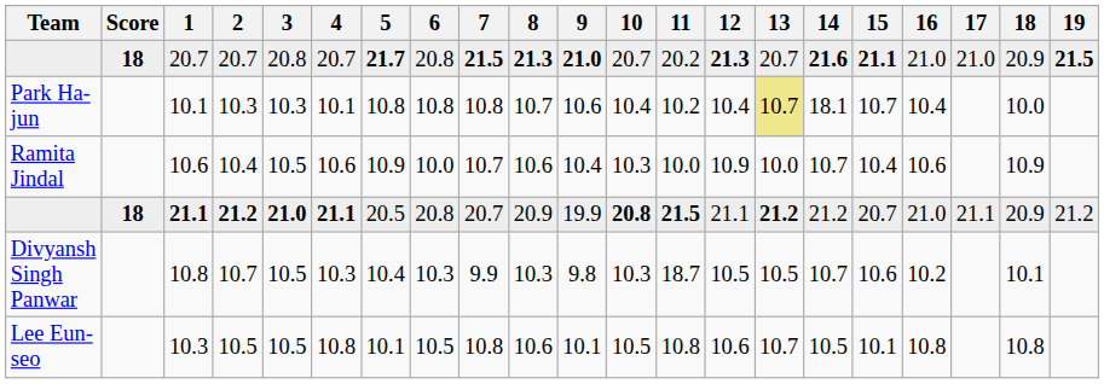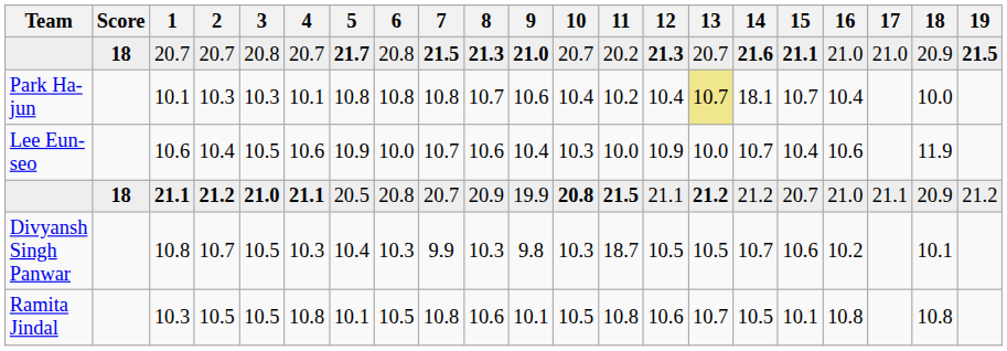row 4 | Team: Ramita Jindal -> Lee Eun-seo
row 4 | 18: 10.9 -> 11.9
row 7 | Team: Lee Eun-seo -> Ramita Jindal
